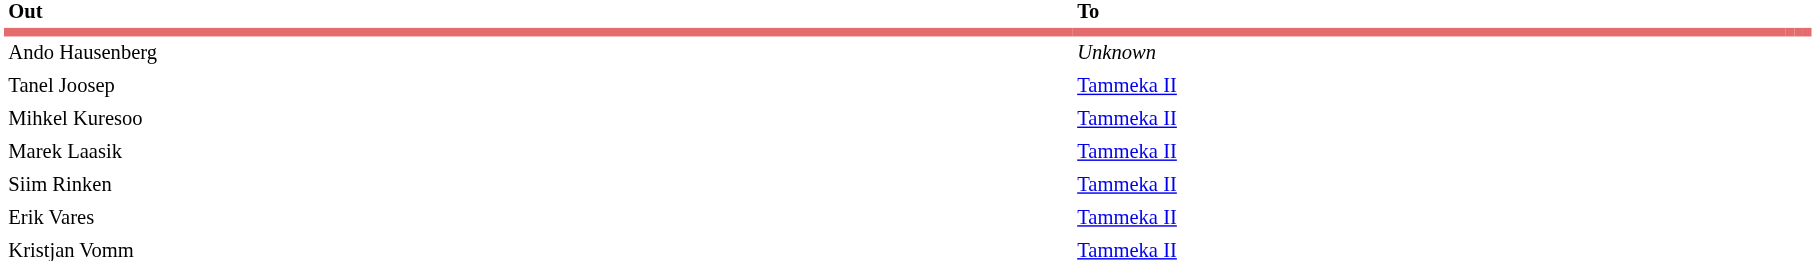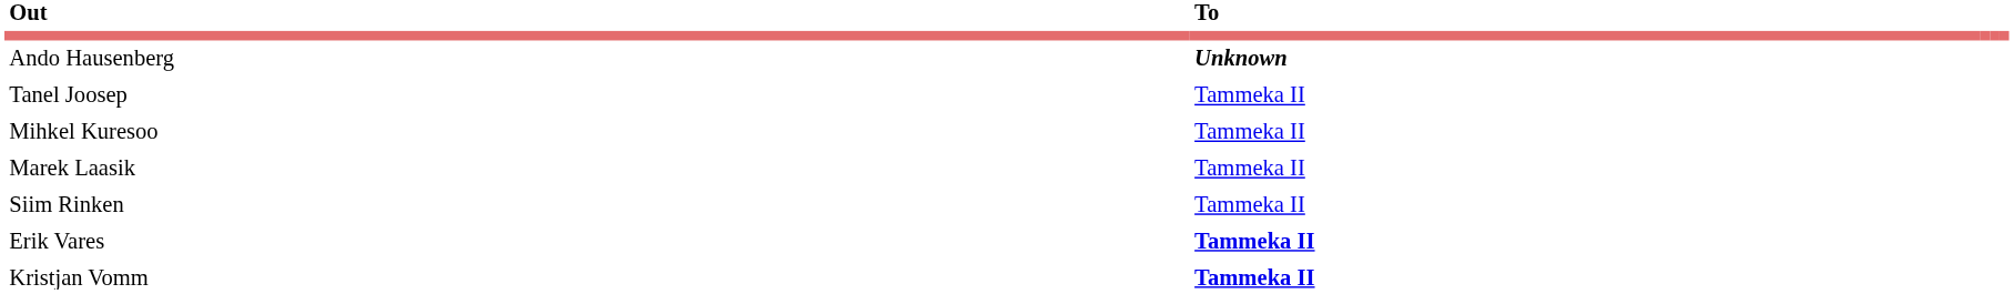Ando Hausenberg | To: normal -> bold
Erik Vares | To: normal -> bold
Kristjan Vomm | To: normal -> bold
